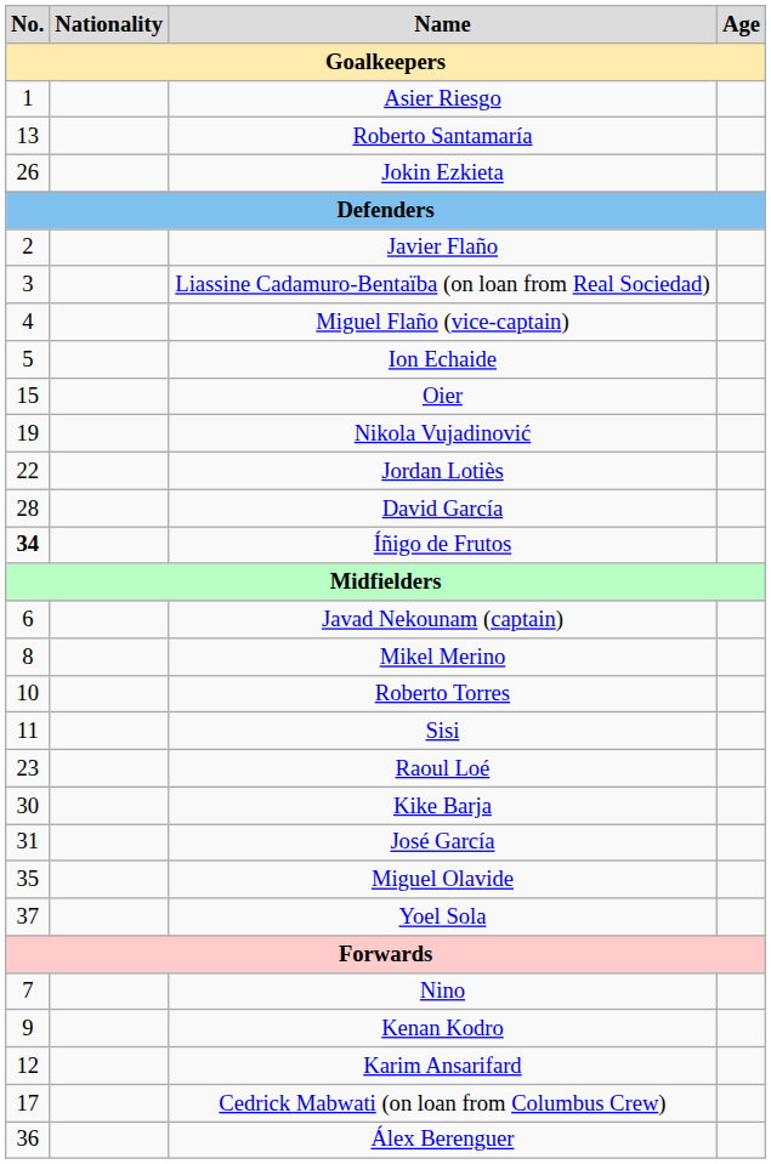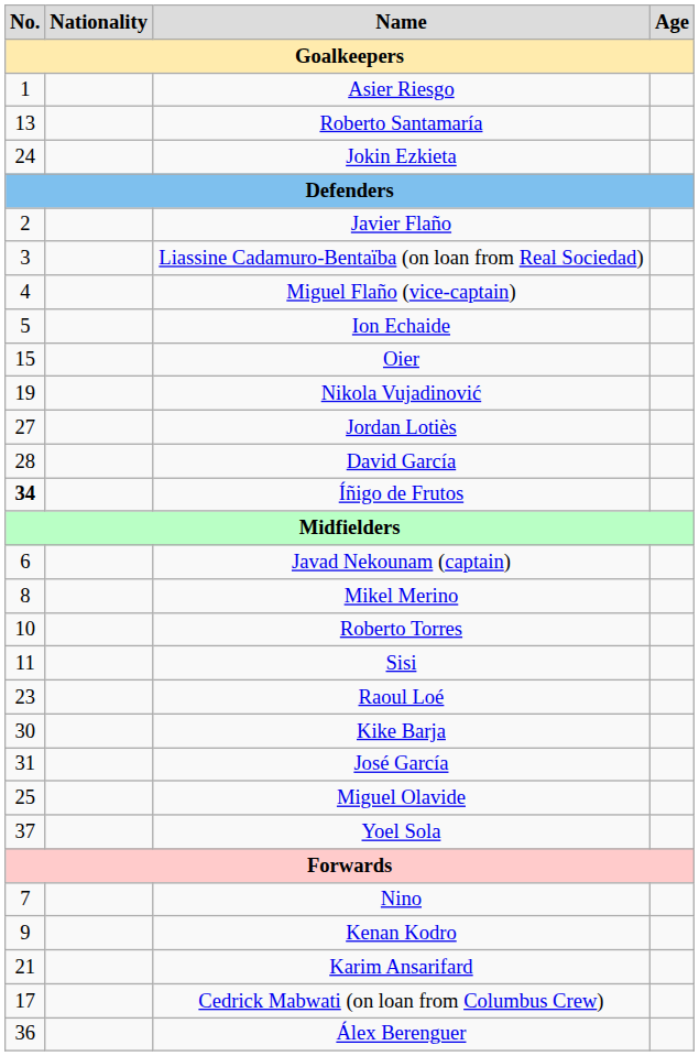Jokin Ezkieta | No. / Goalkeepers: 26 -> 24
Jordan Lotiès | No. / Goalkeepers: 22 -> 27
Miguel Olavide | No. / Goalkeepers: 35 -> 25
Karim Ansarifard | No. / Goalkeepers: 12 -> 21
